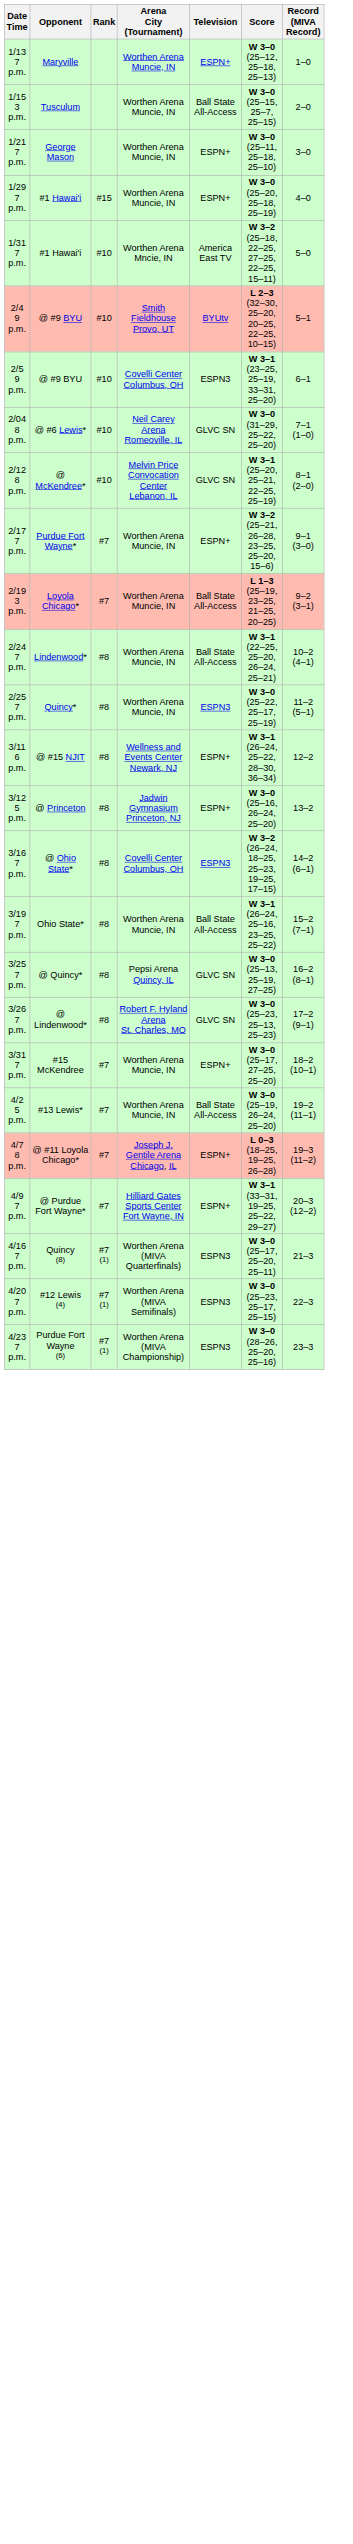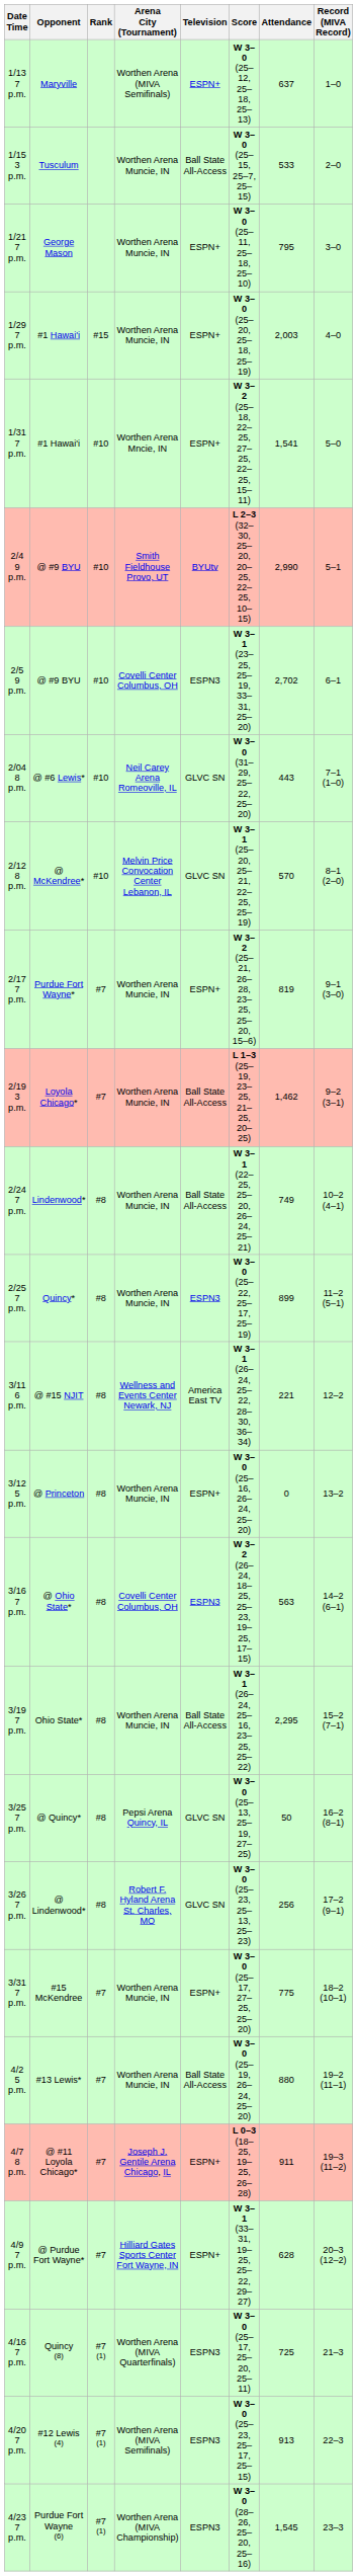+ column: Attendance | 637 | 533 | 795 | 2,003 | 1,541 | 2,990 | 2,702 | 443 | 570 | 819 | 1,462 | 749 | 899 | 221 | 0 | 563 | 2,295 | 50 | 256 | 775 | 880 | 911 | 628 | 725 | 913 | 1,545
1/13 7 p.m. | Arena City (Tournament): Worthen Arena Muncie, IN -> Worthen Arena (MIVA Semifinals)
1/31 7 p.m. | Television: America East TV -> ESPN+
3/11 6 p.m. | Television: ESPN+ -> America East TV
3/12 5 p.m. | Arena City (Tournament): Jadwin Gymnasium Princeton, NJ -> Worthen Arena Muncie, IN
